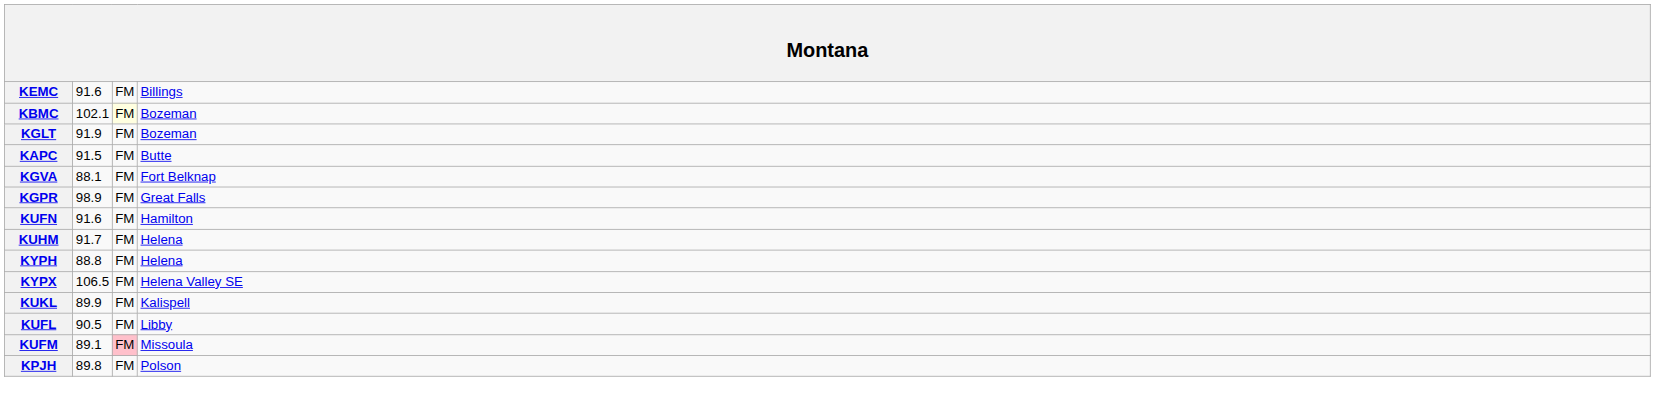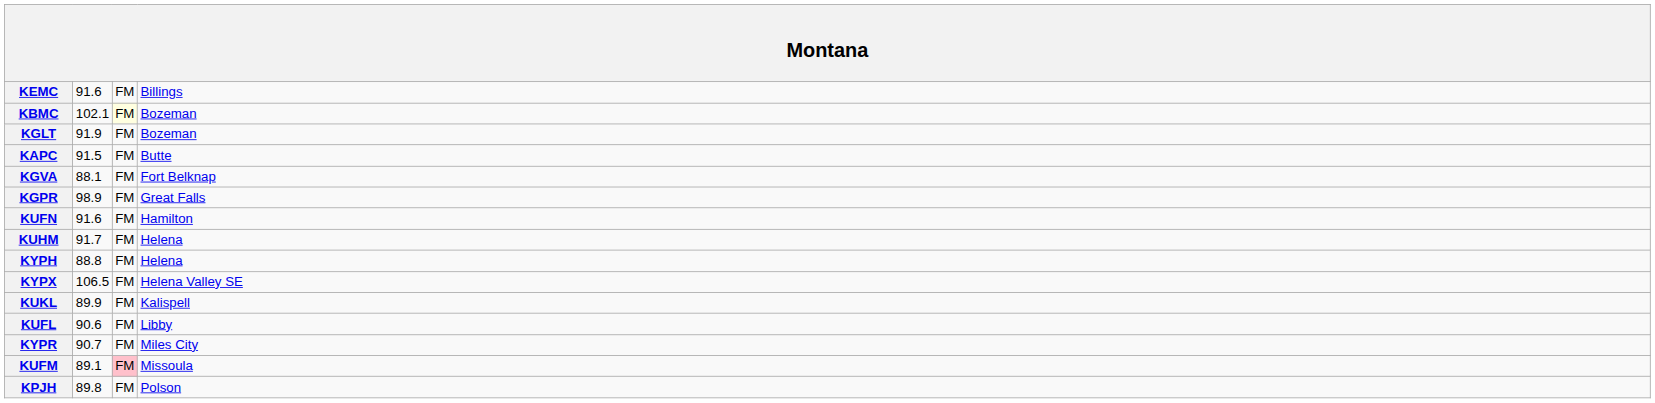KUFL | column 2: 90.5 -> 90.6
+ row: KYPR | 90.7 | FM | Miles City
